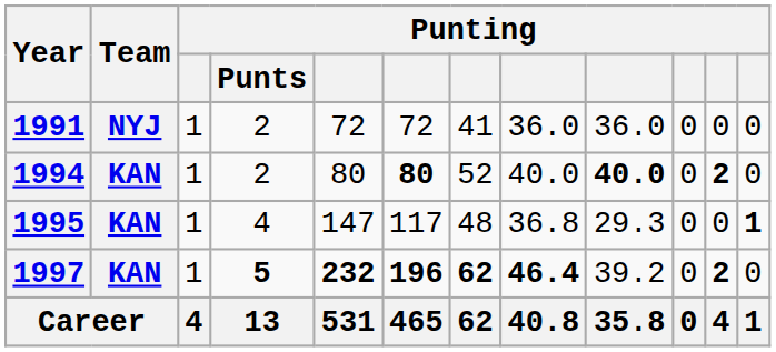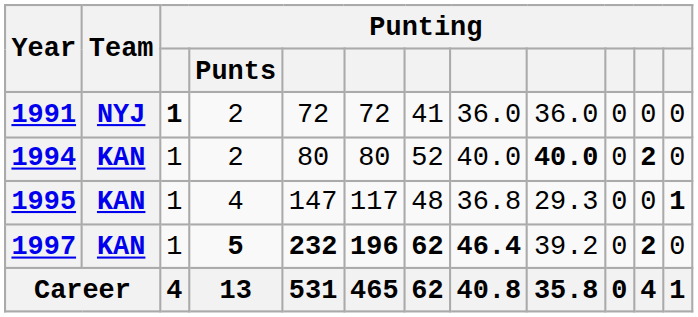1991 | column 3: normal -> bold
1994 | column 6: bold -> normal
